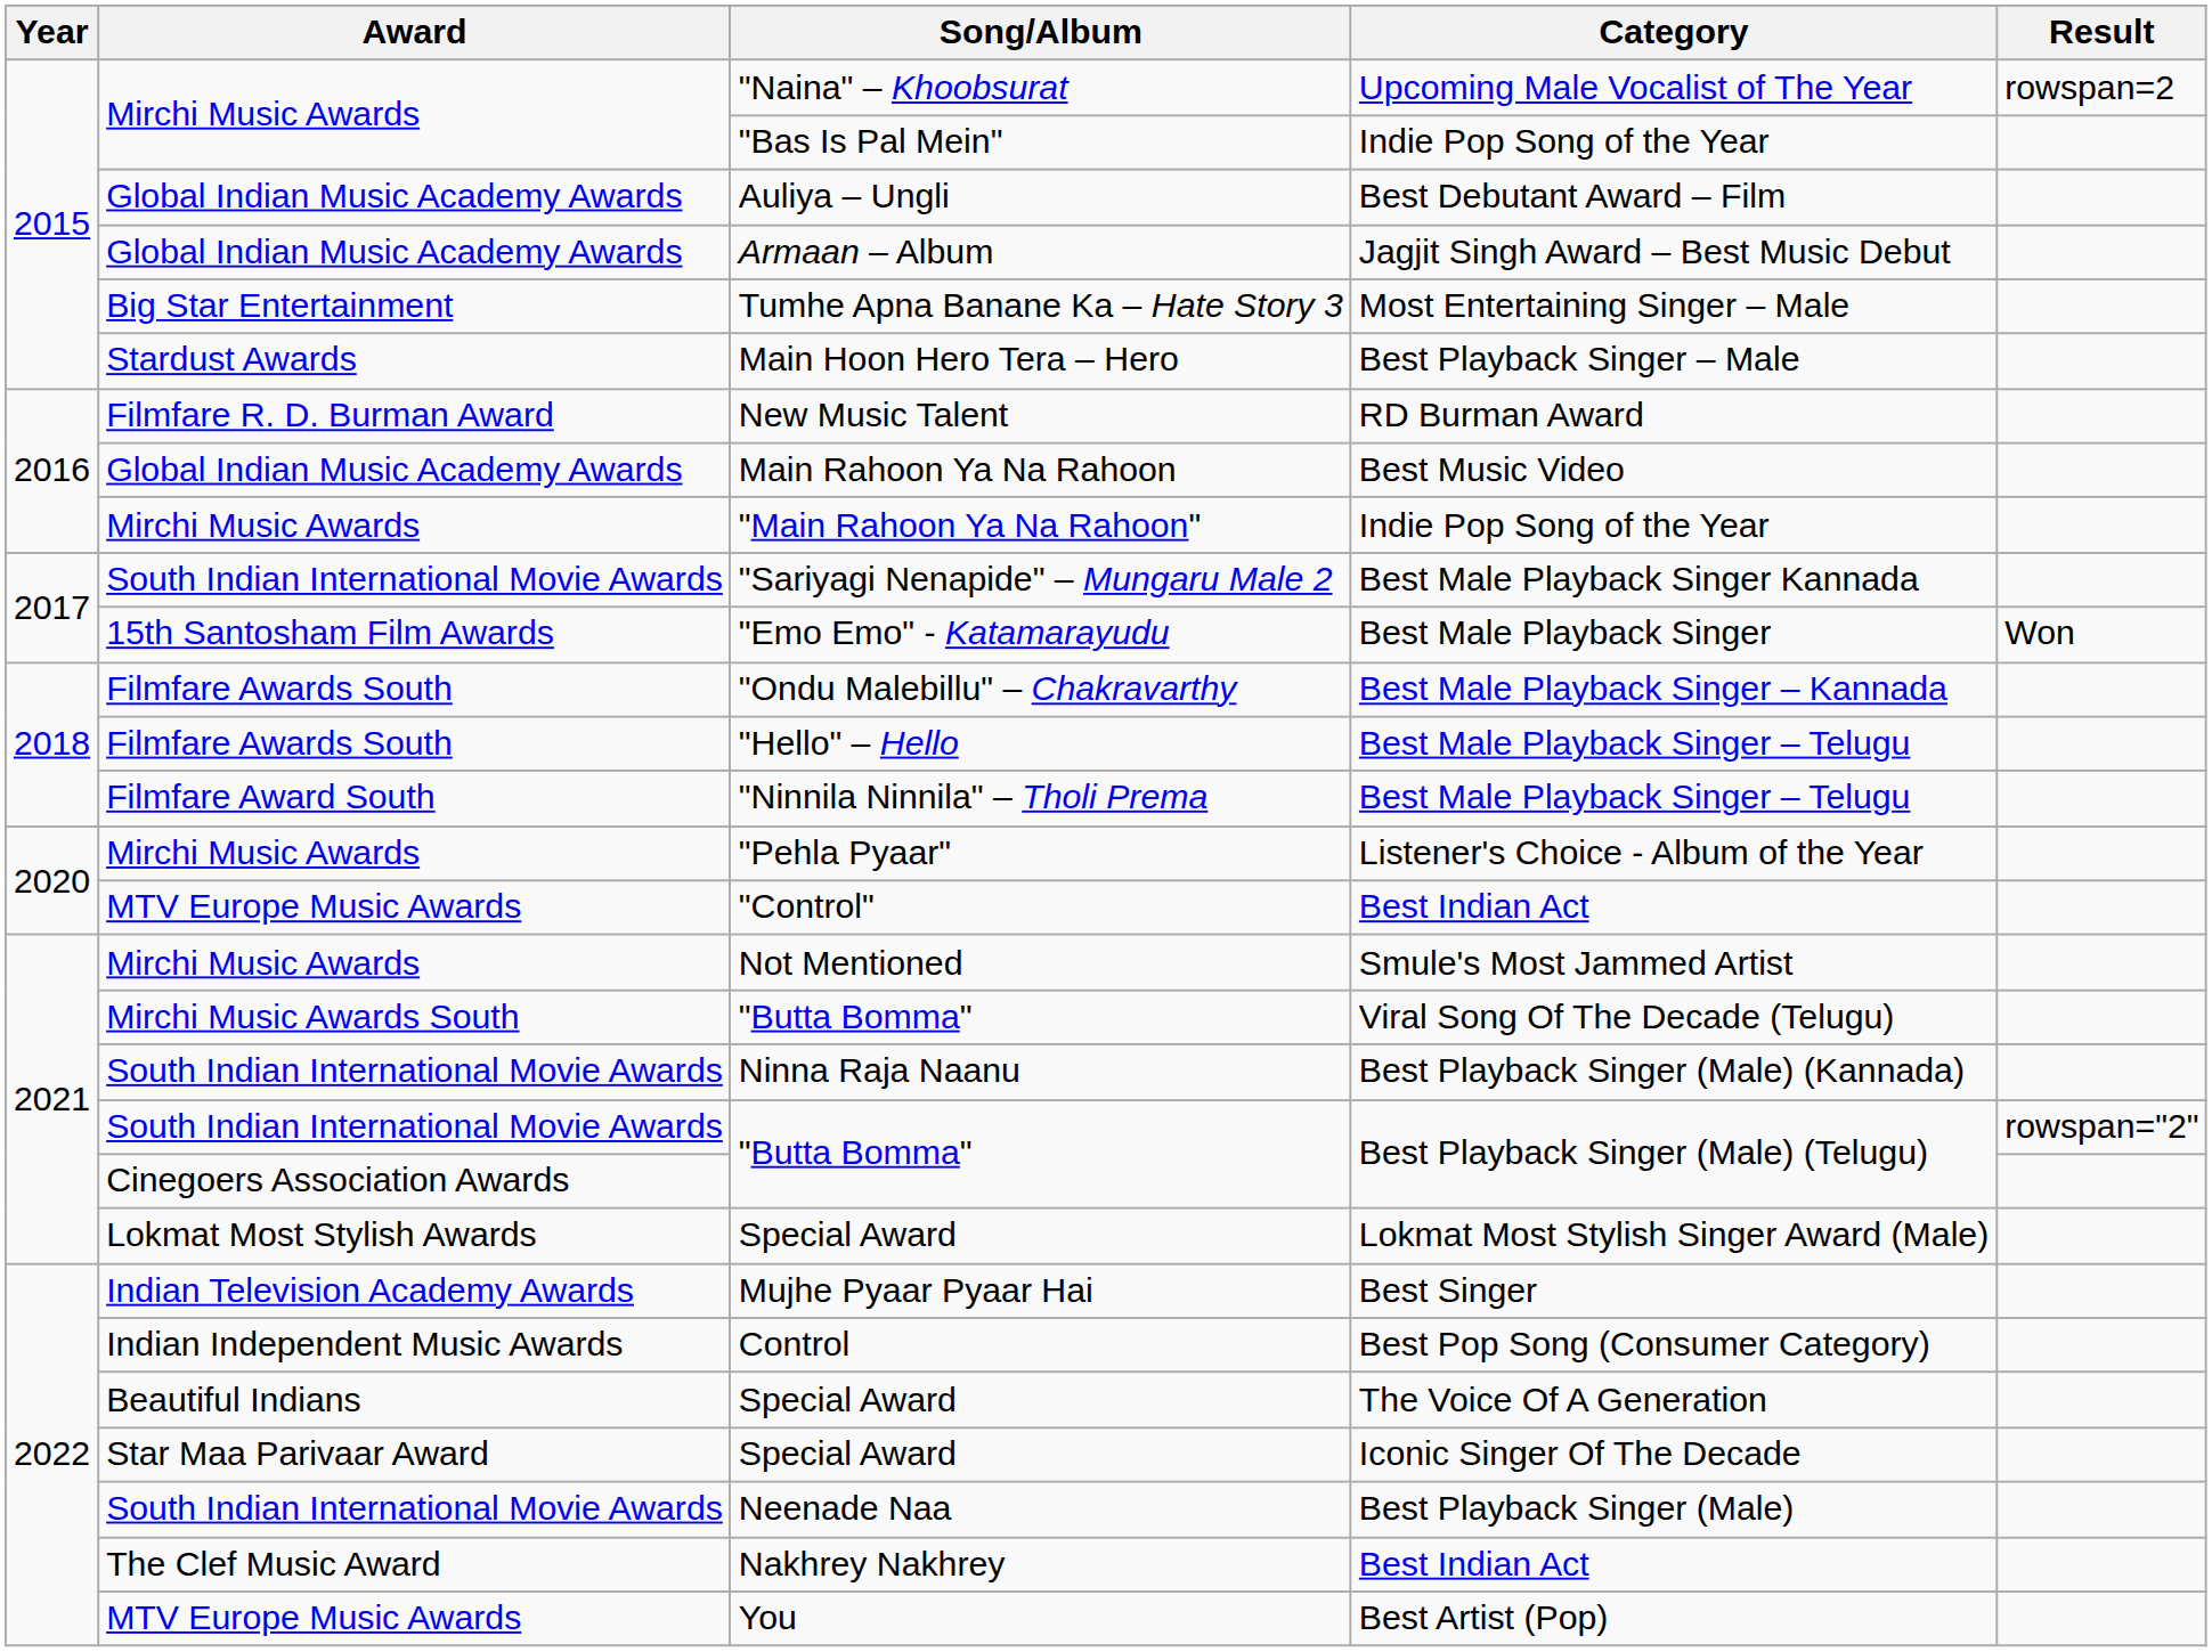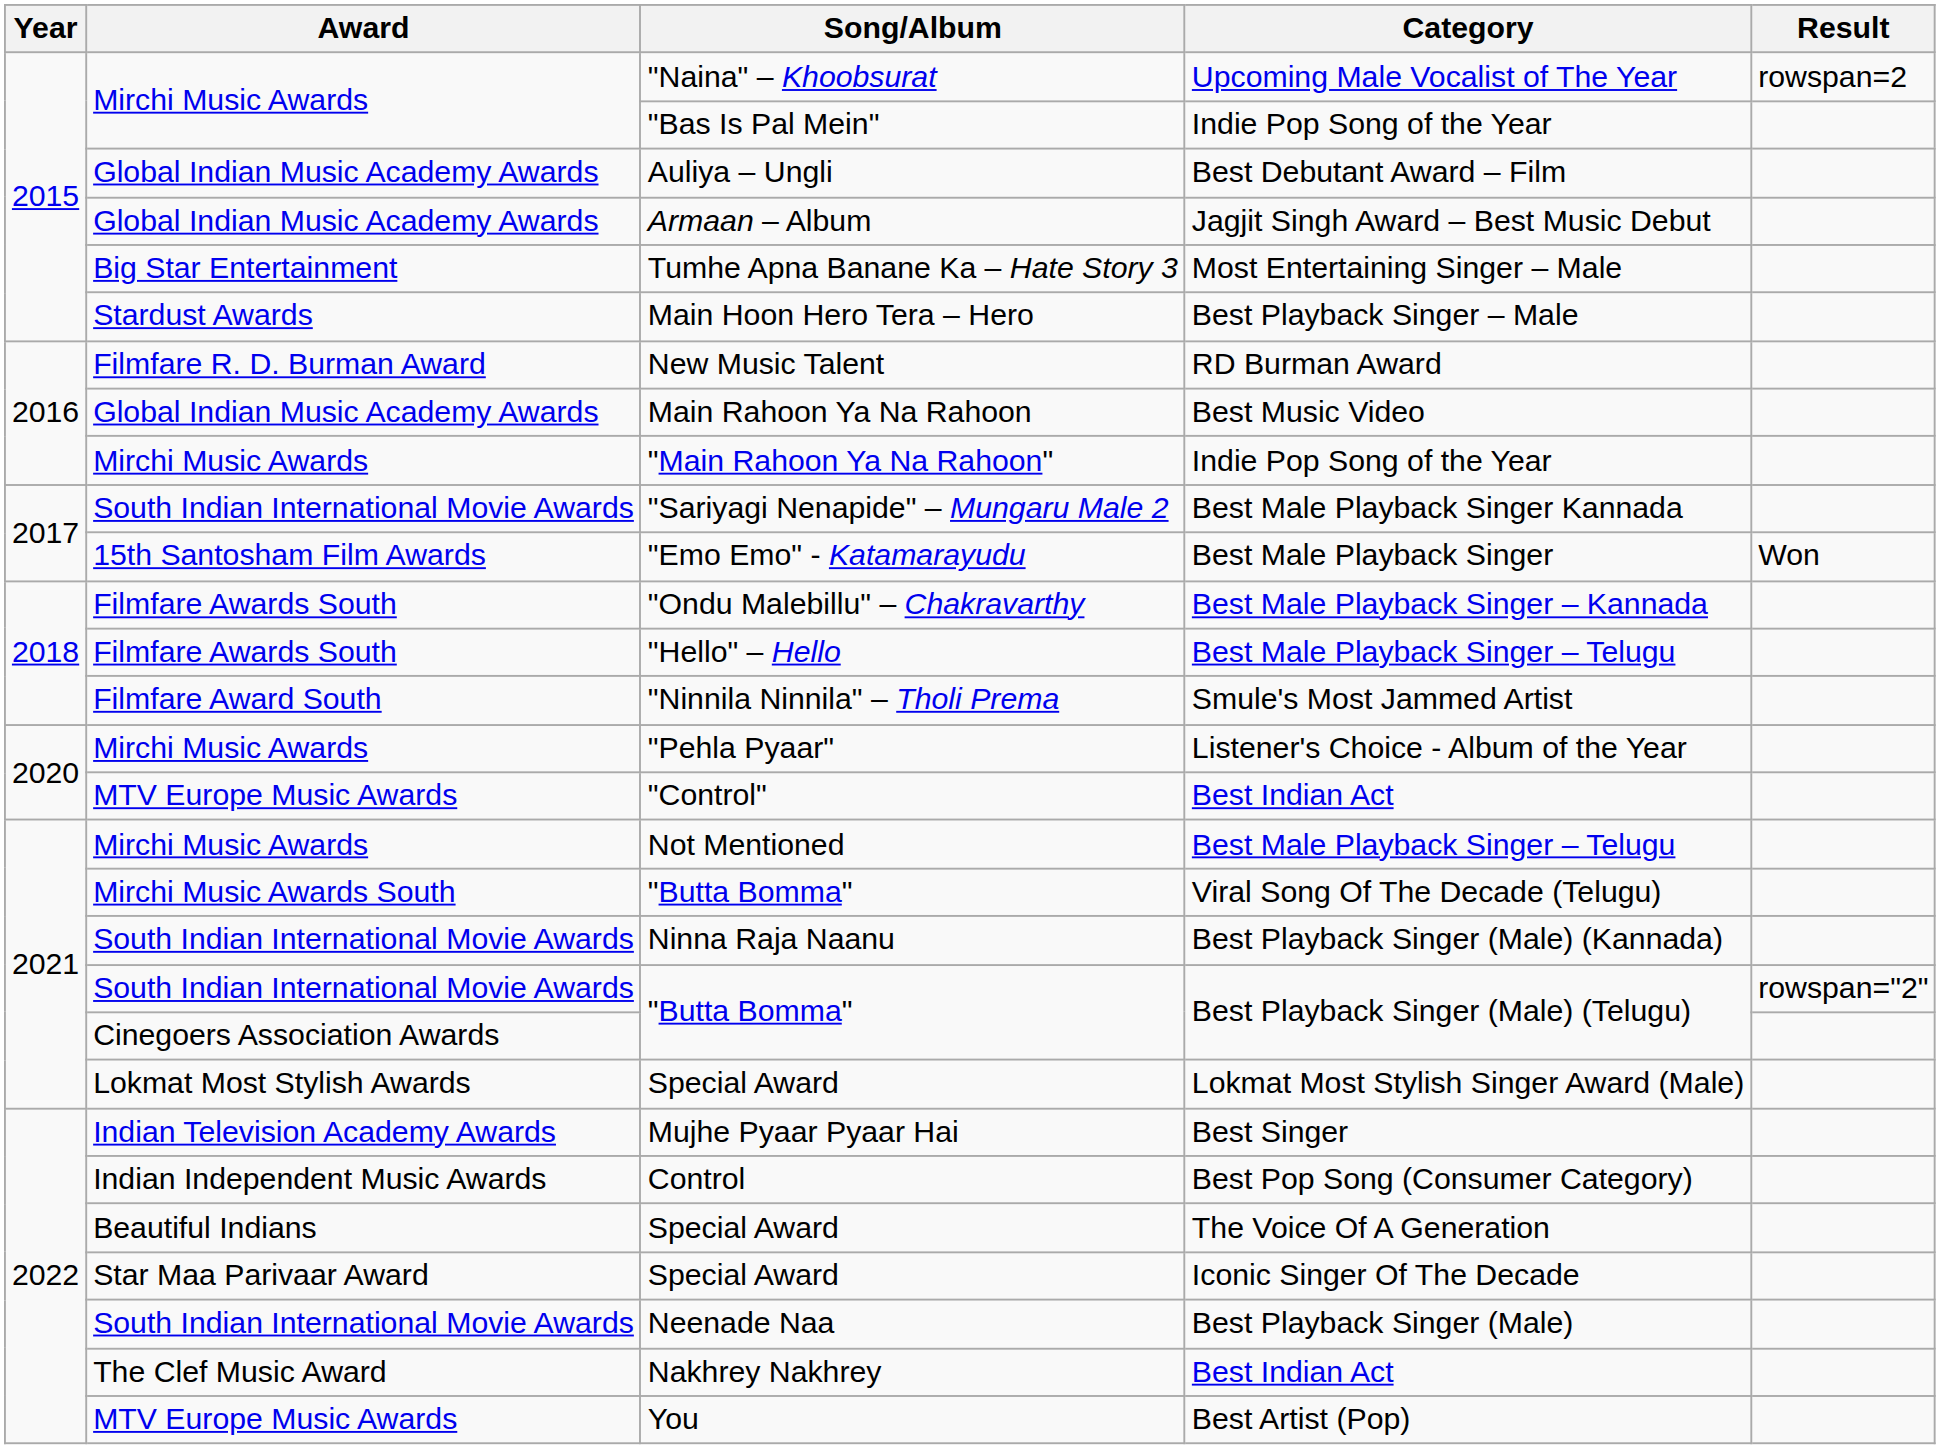"Ninnila Ninnila" – Tholi Prema | Category: Best Male Playback Singer – Telugu -> Smule's Most Jammed Artist
Not Mentioned | Category: Smule's Most Jammed Artist -> Best Male Playback Singer – Telugu
